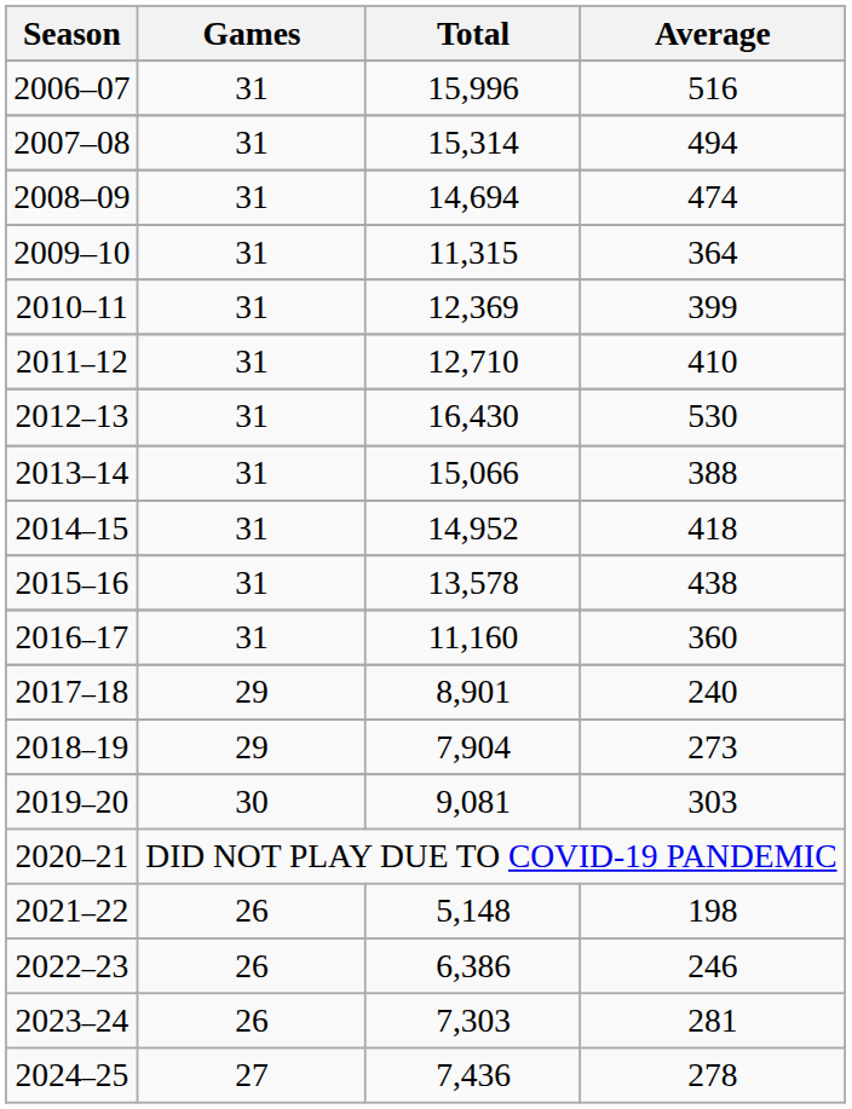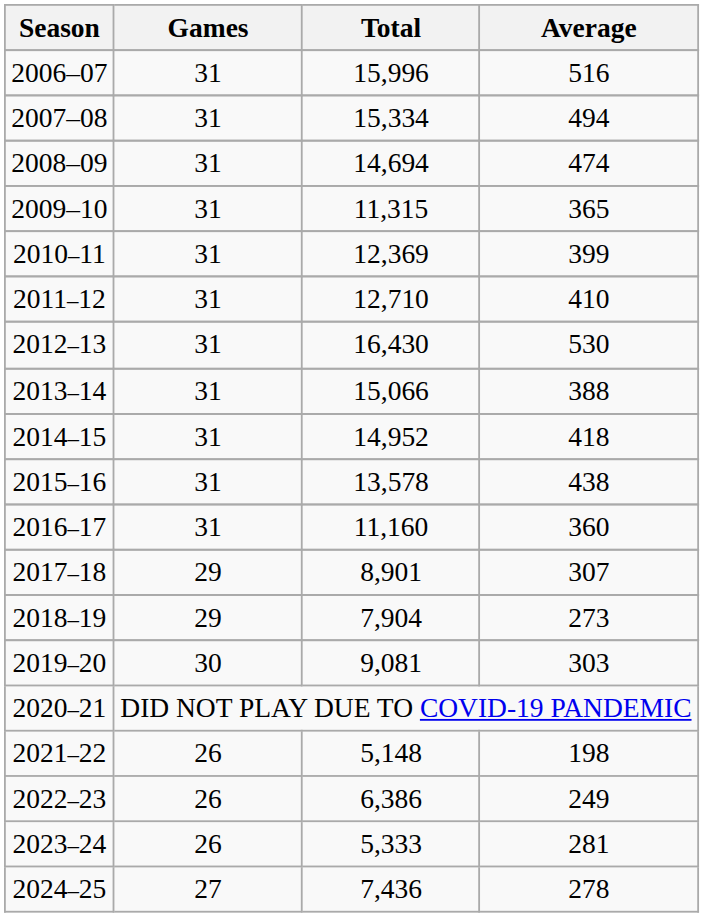2007–08 | Total: 15,314 -> 15,334
2009–10 | Average: 364 -> 365
2017–18 | Average: 240 -> 307
2022–23 | Average: 246 -> 249
2023–24 | Total: 7,303 -> 5,333
